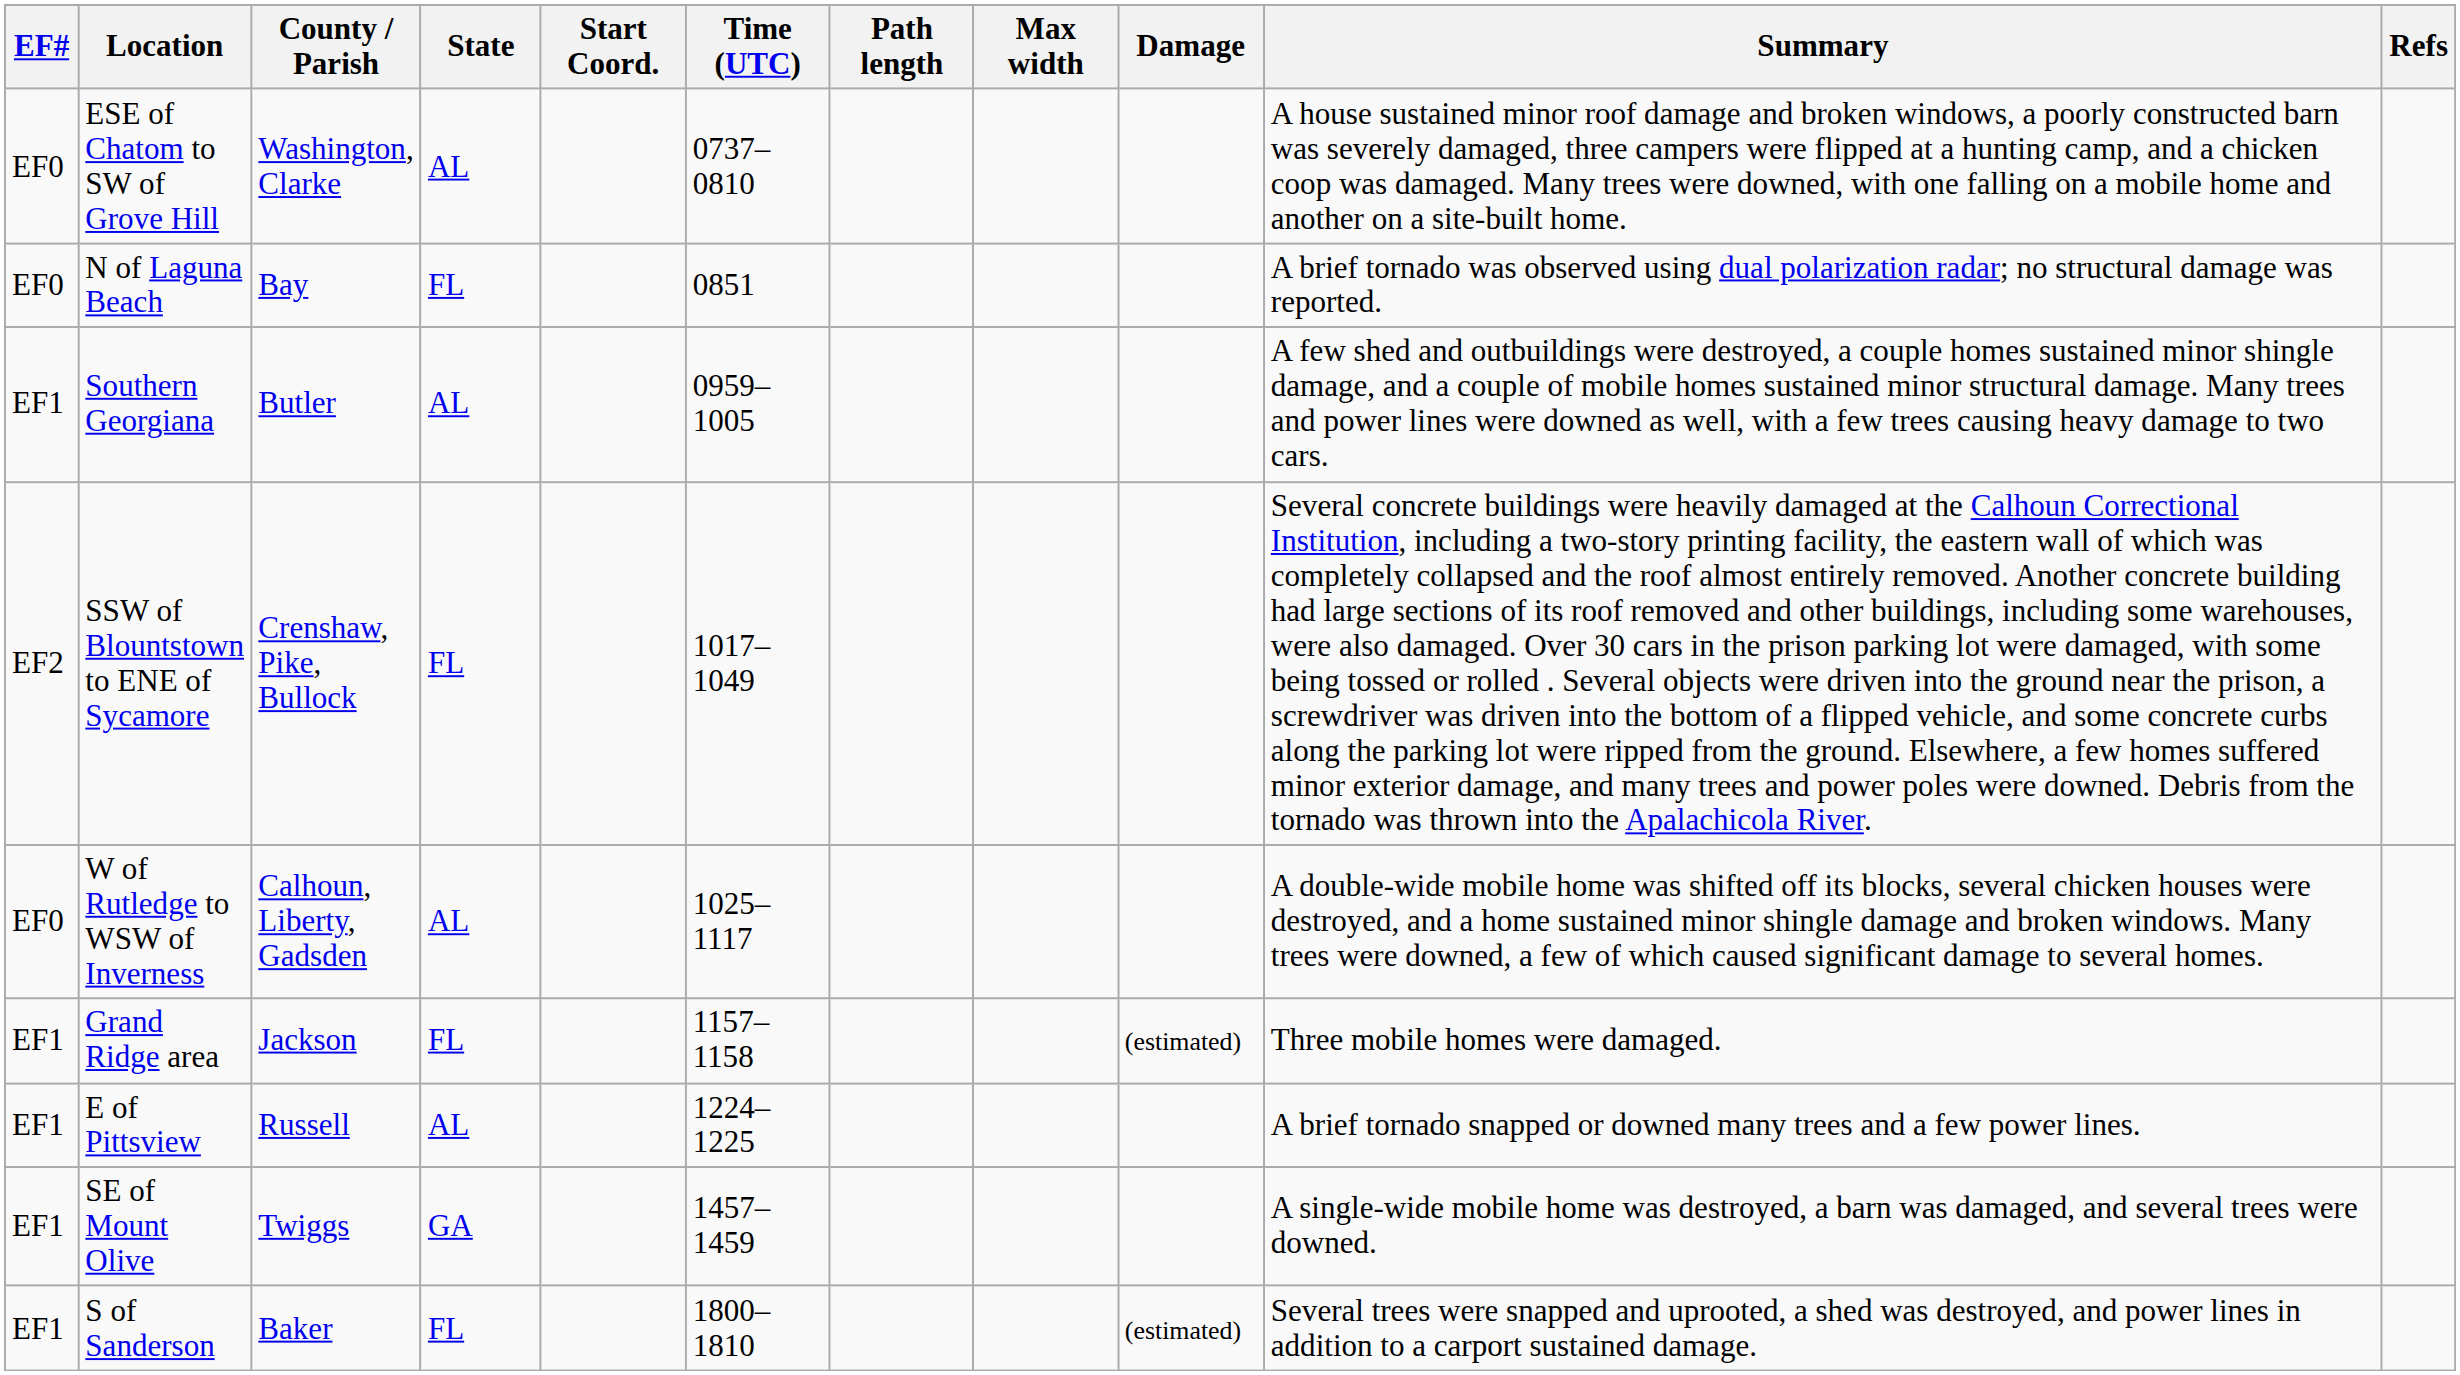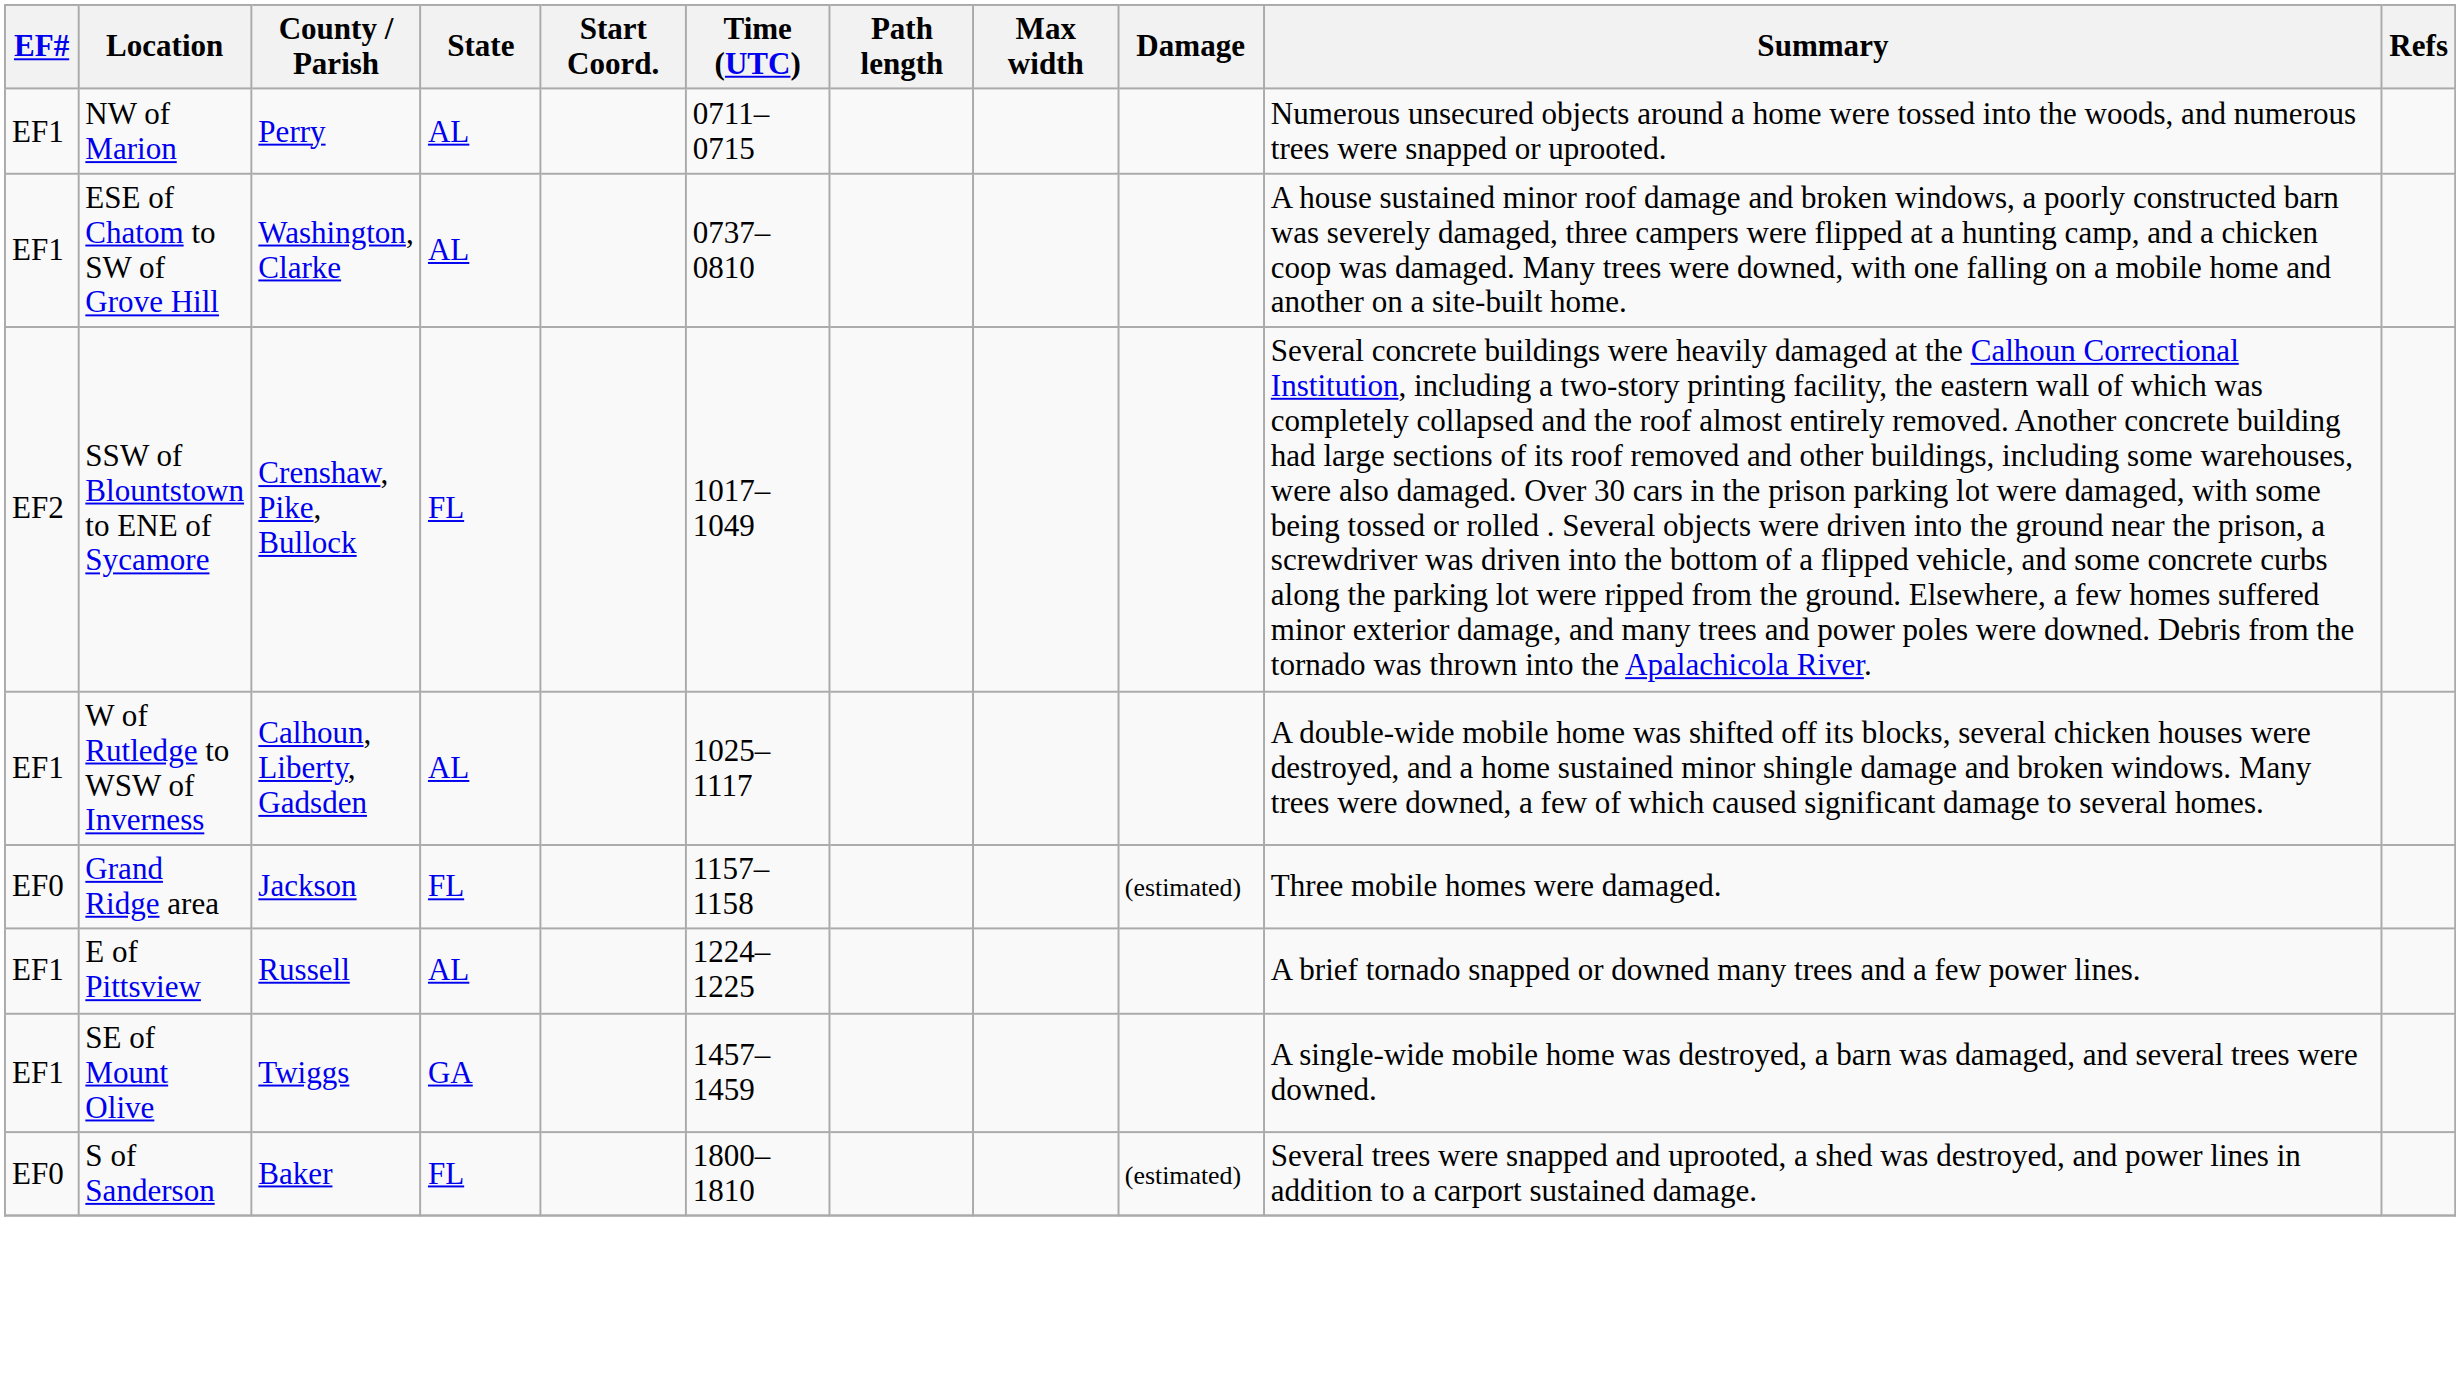+ row: EF1 | NW of Marion | Perry | AL | 0711–0715 | Numerous unsecured objects around a home were tossed into the woods, and numerous trees were snapped or uprooted.
ESE of Chatom to SW of Grove Hill | EF#: EF0 -> EF1
- row: EF0 | N of Laguna Beach | Bay | FL | 0851 | A brief tornado was observed using dual polarization radar; no structural damage was reported.
- row: EF1 | Southern Georgiana | Butler | AL | 0959–1005 | A few shed and outbuildings were destroyed, a couple homes sustained minor shingle damage, and a couple of mobile homes sustained minor structural damage. Many trees and power lines were downed as well, with a few trees causing heavy damage to two cars.
W of Rutledge to WSW of Inverness | EF#: EF0 -> EF1
Grand Ridge area | EF#: EF1 -> EF0
S of Sanderson | EF#: EF1 -> EF0
